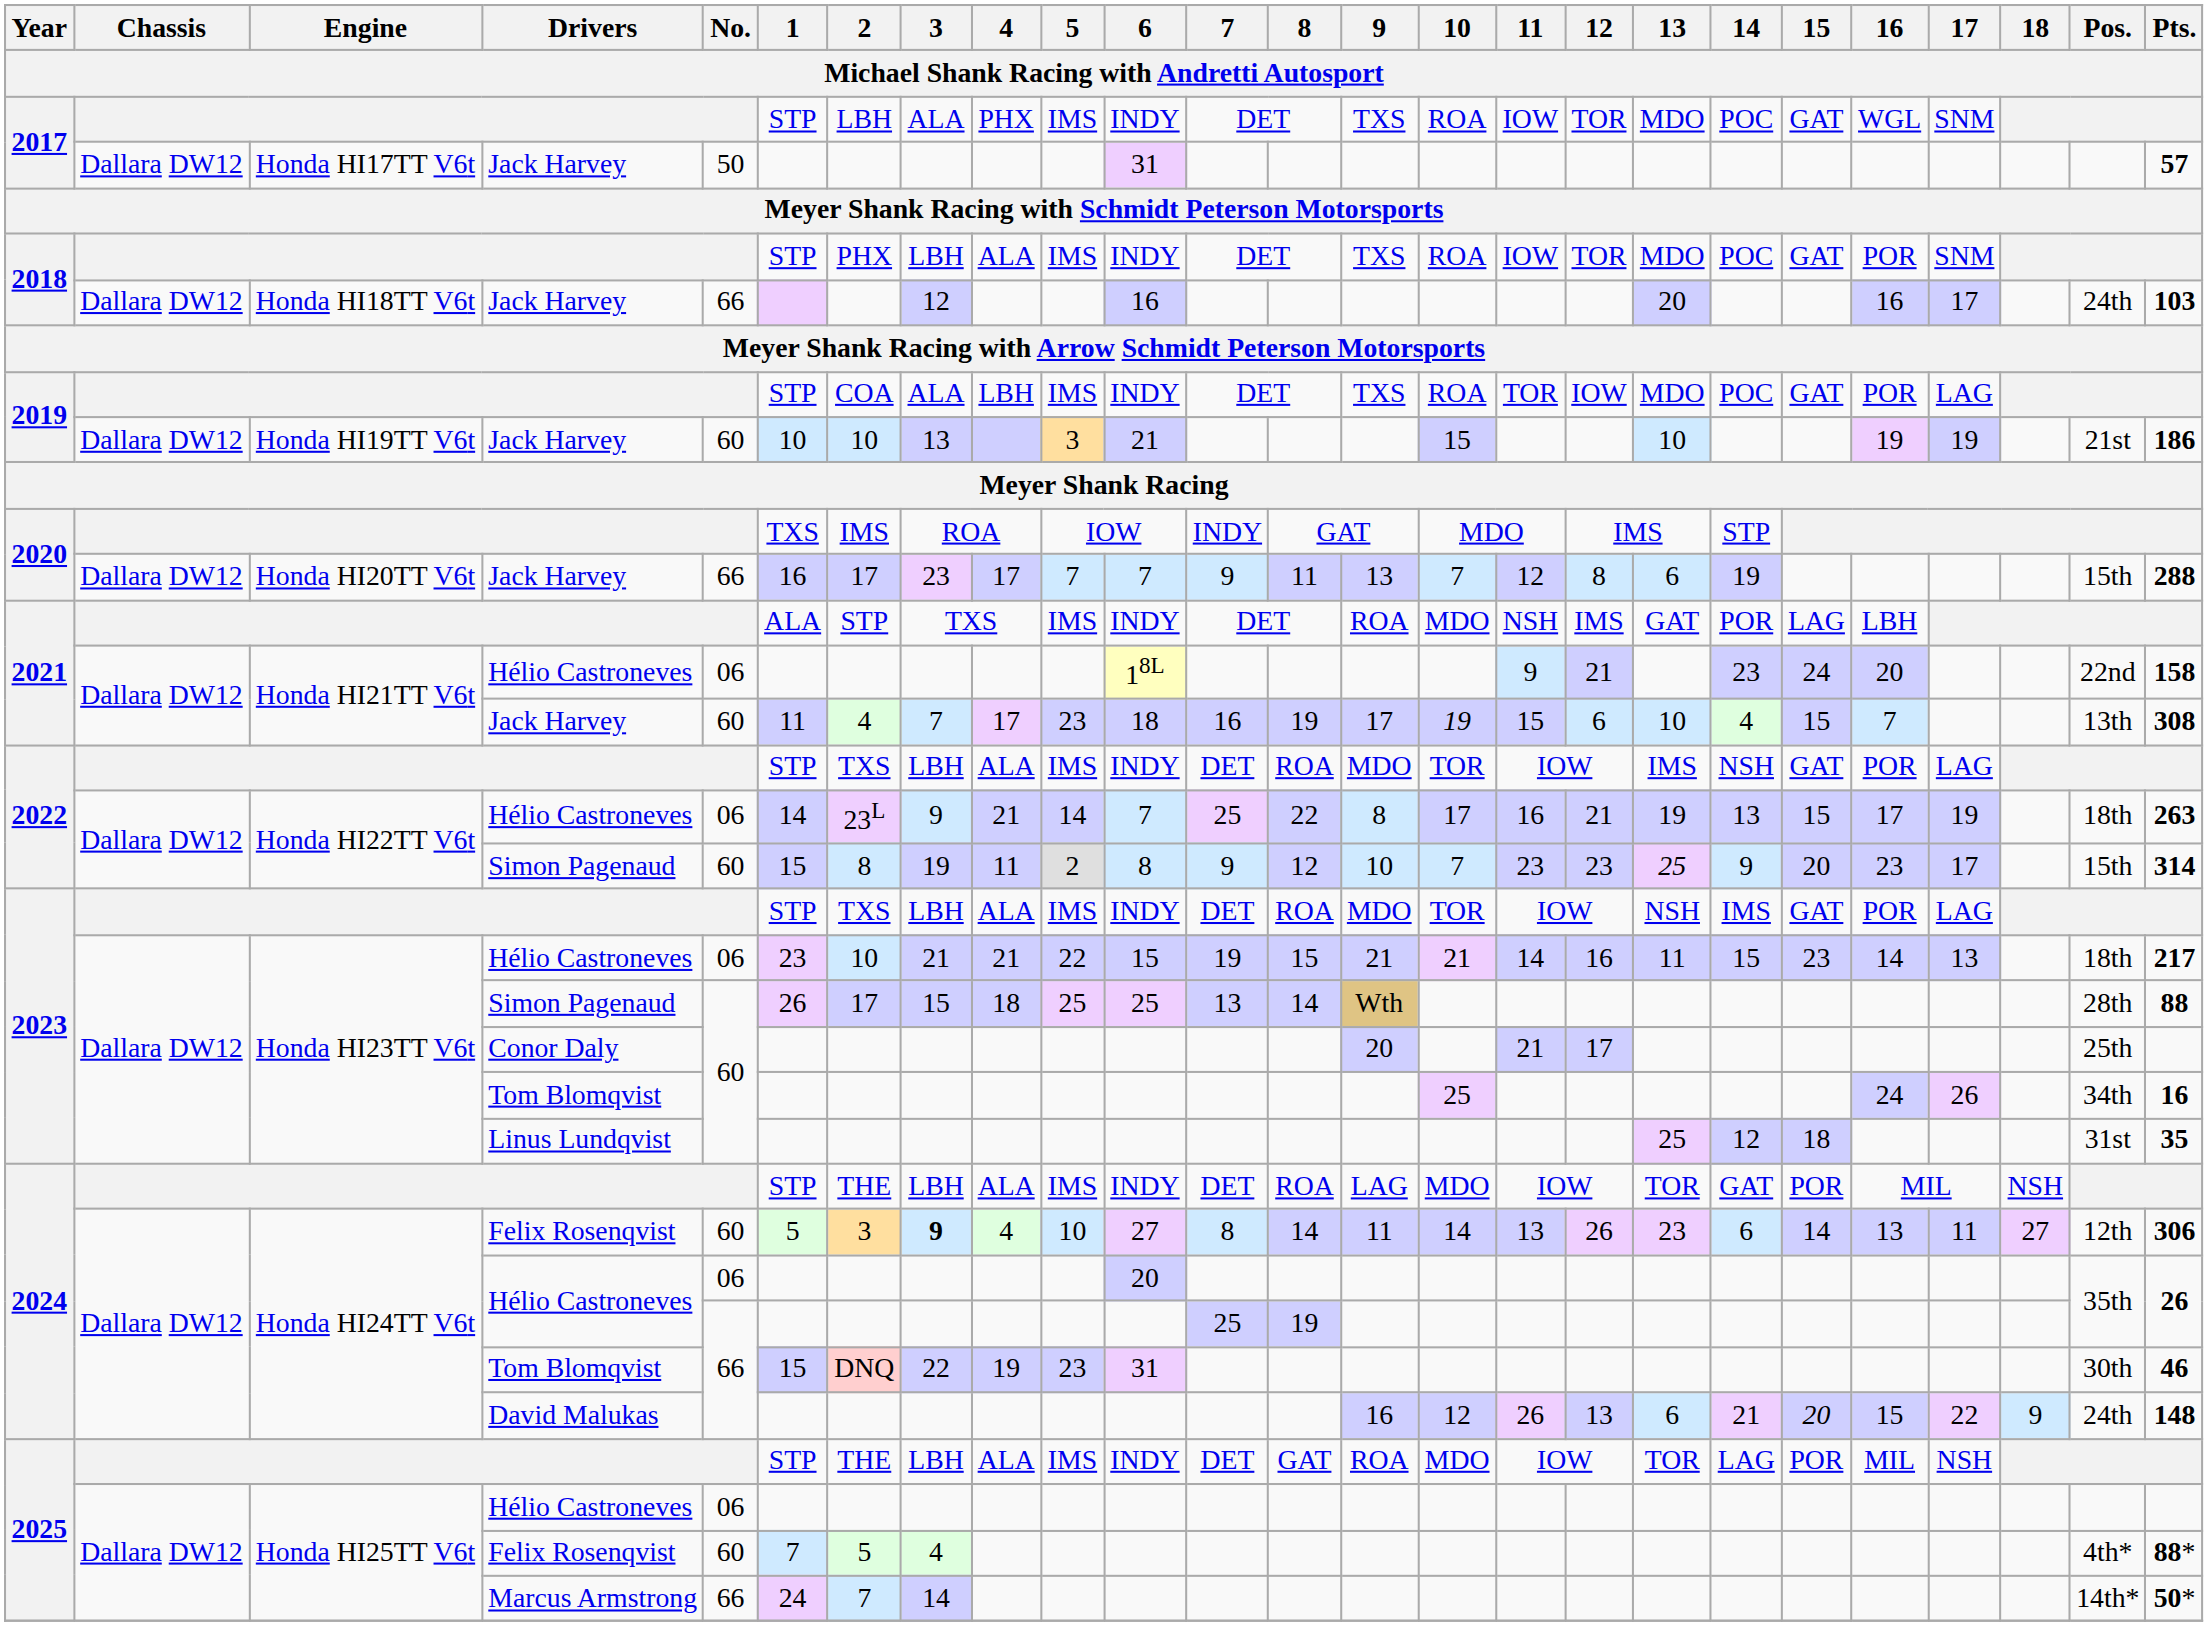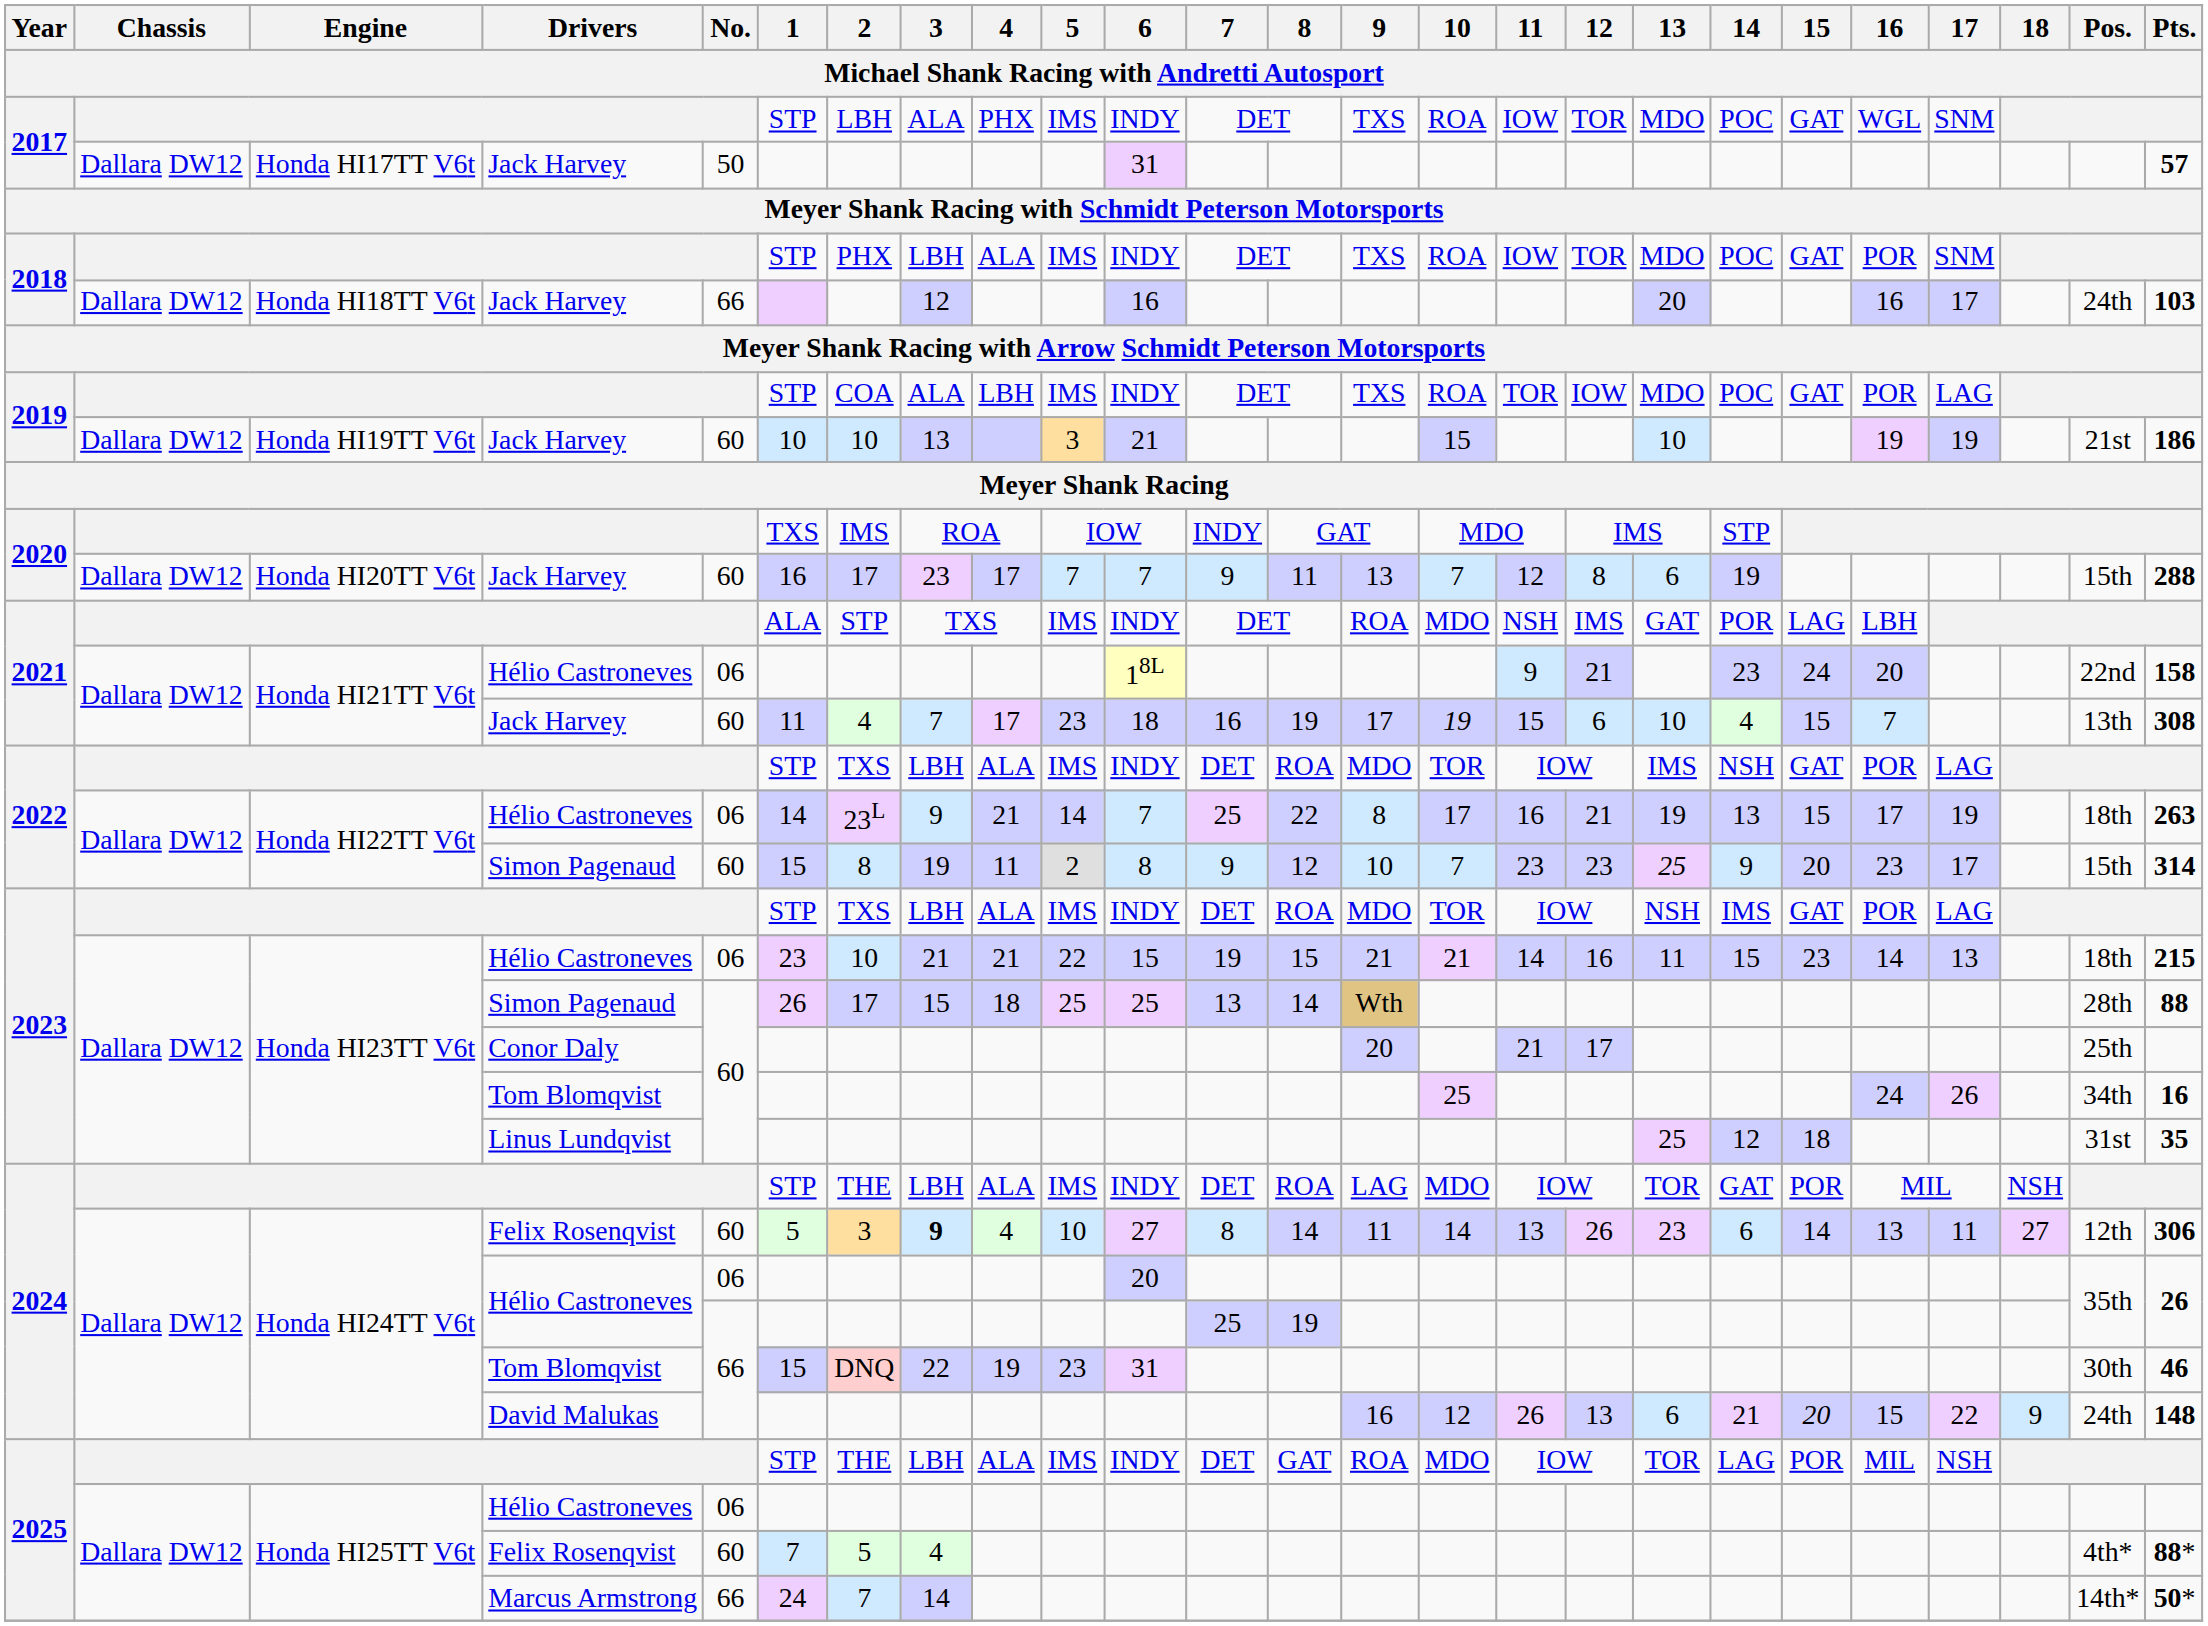Honda HI20TT V6t | No.: 66 -> 60
Honda HI23TT V6t / Hélio Castroneves | Pts.: 217 -> 215
